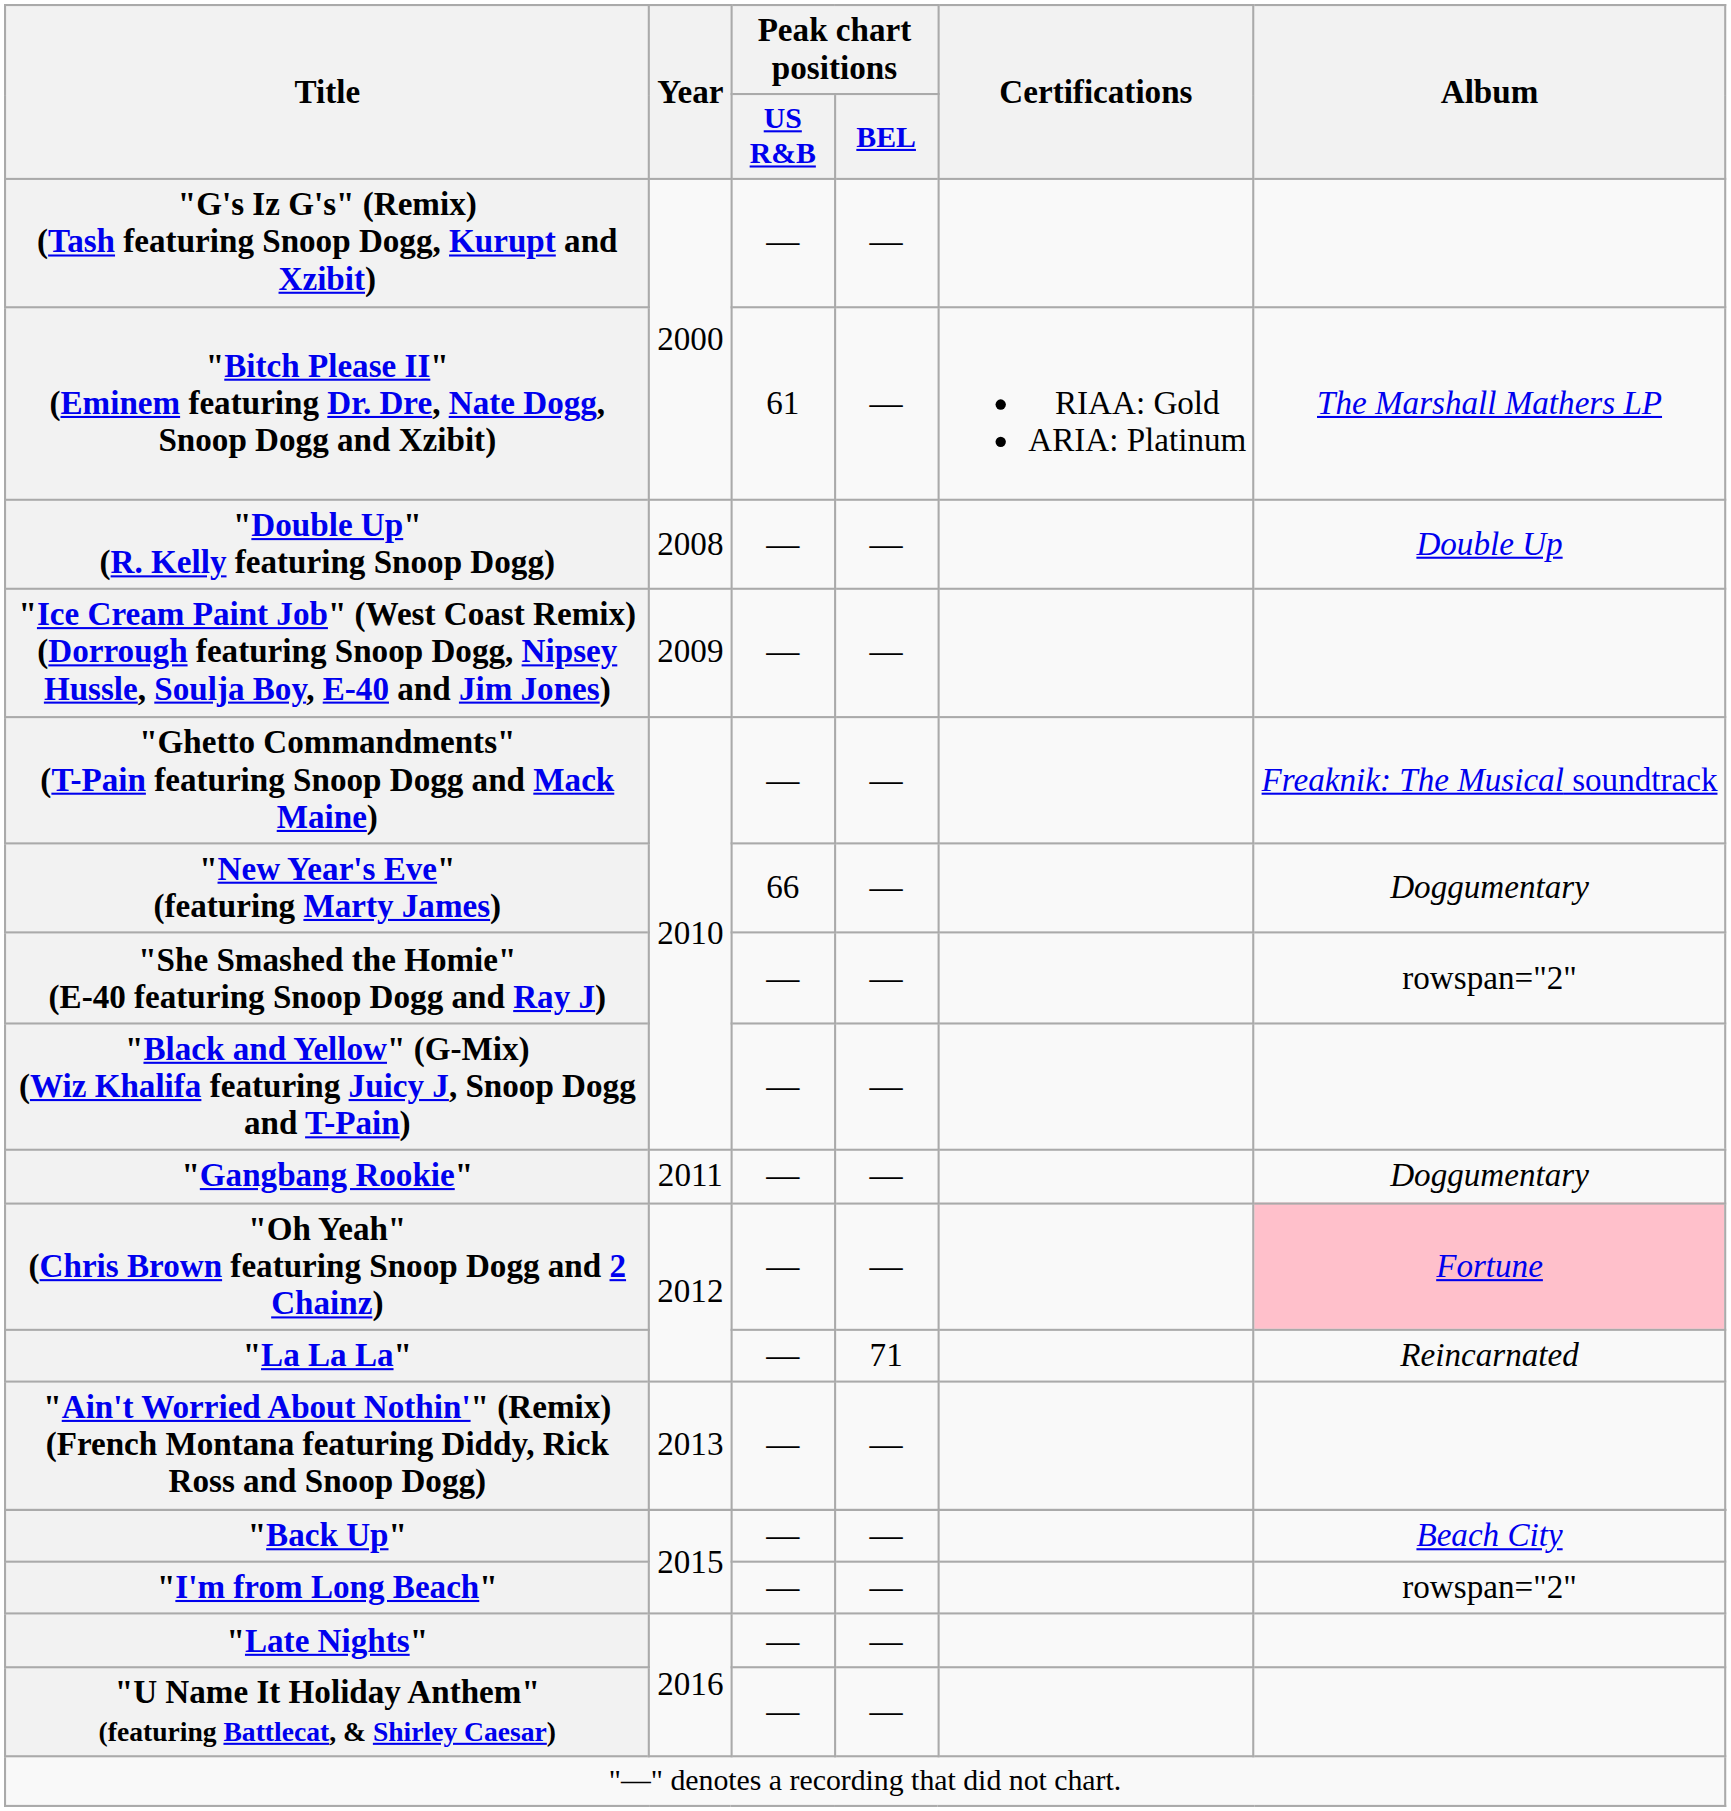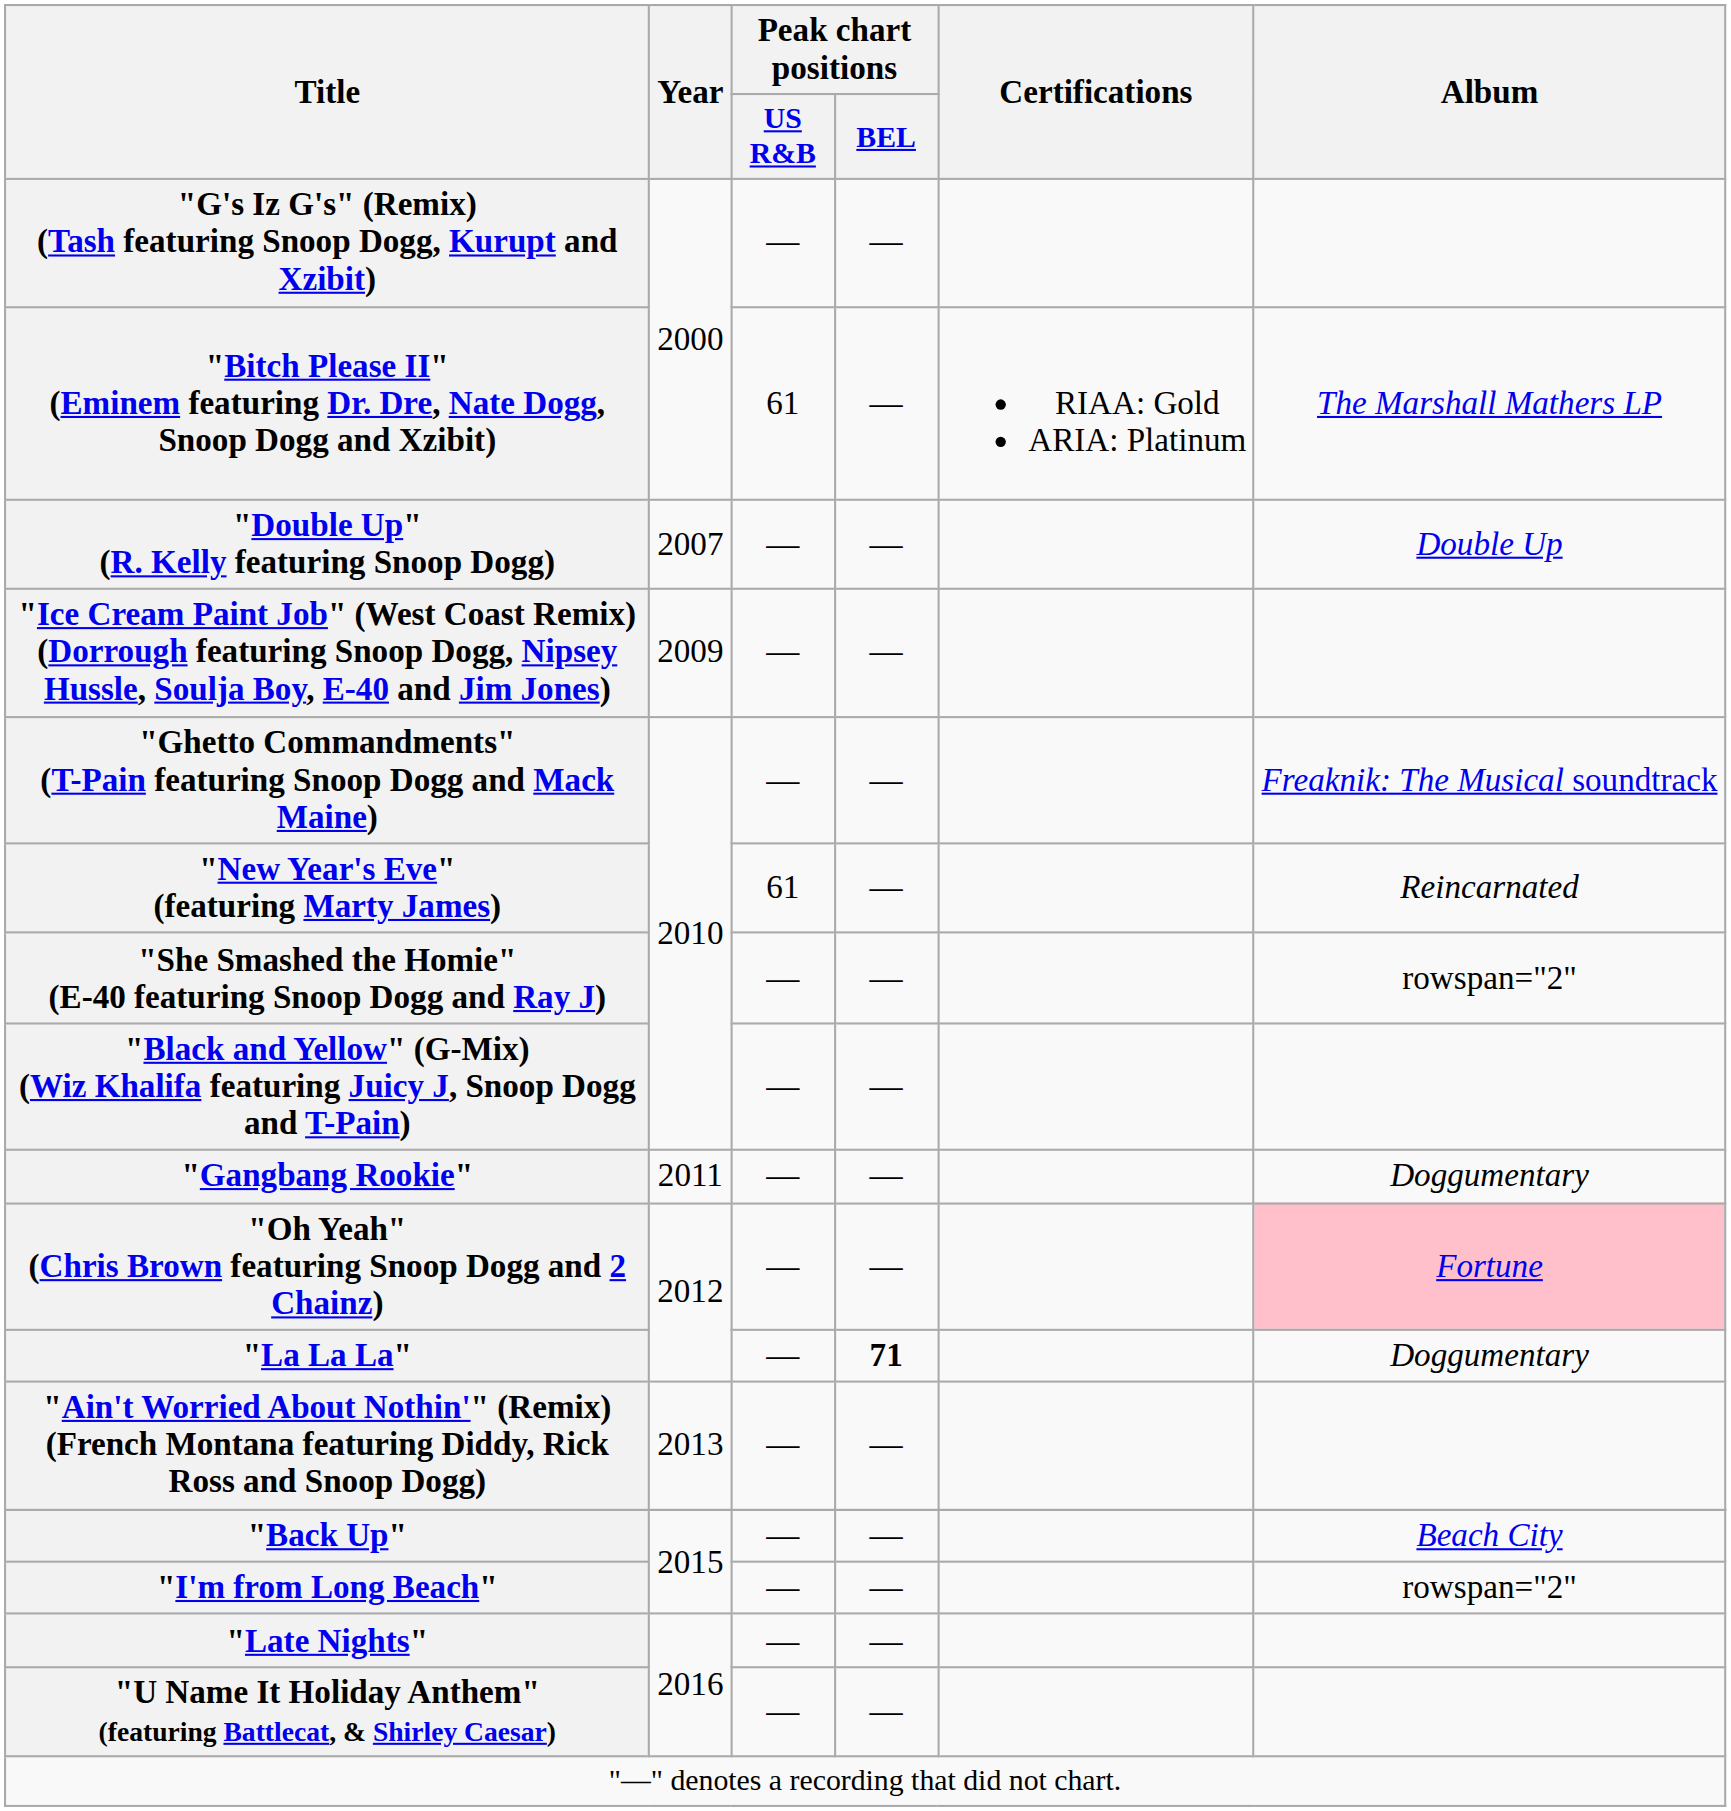"Double Up" (R. Kelly featuring Snoop Dogg) | Year: 2008 -> 2007
"New Year's Eve" (featuring Marty James) | Peak chart positions / US R&B: 66 -> 61
"New Year's Eve" (featuring Marty James) | Album: Doggumentary -> Reincarnated
"La La La" | Peak chart positions / BEL: normal -> bold
"La La La" | Album: Reincarnated -> Doggumentary
